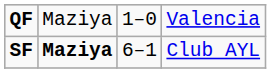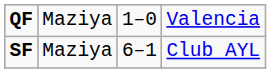SF | column 2: bold -> normal
